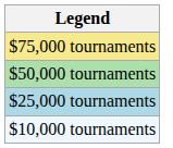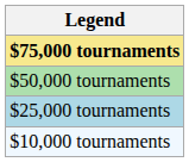row 2 | column 1: normal -> bold
